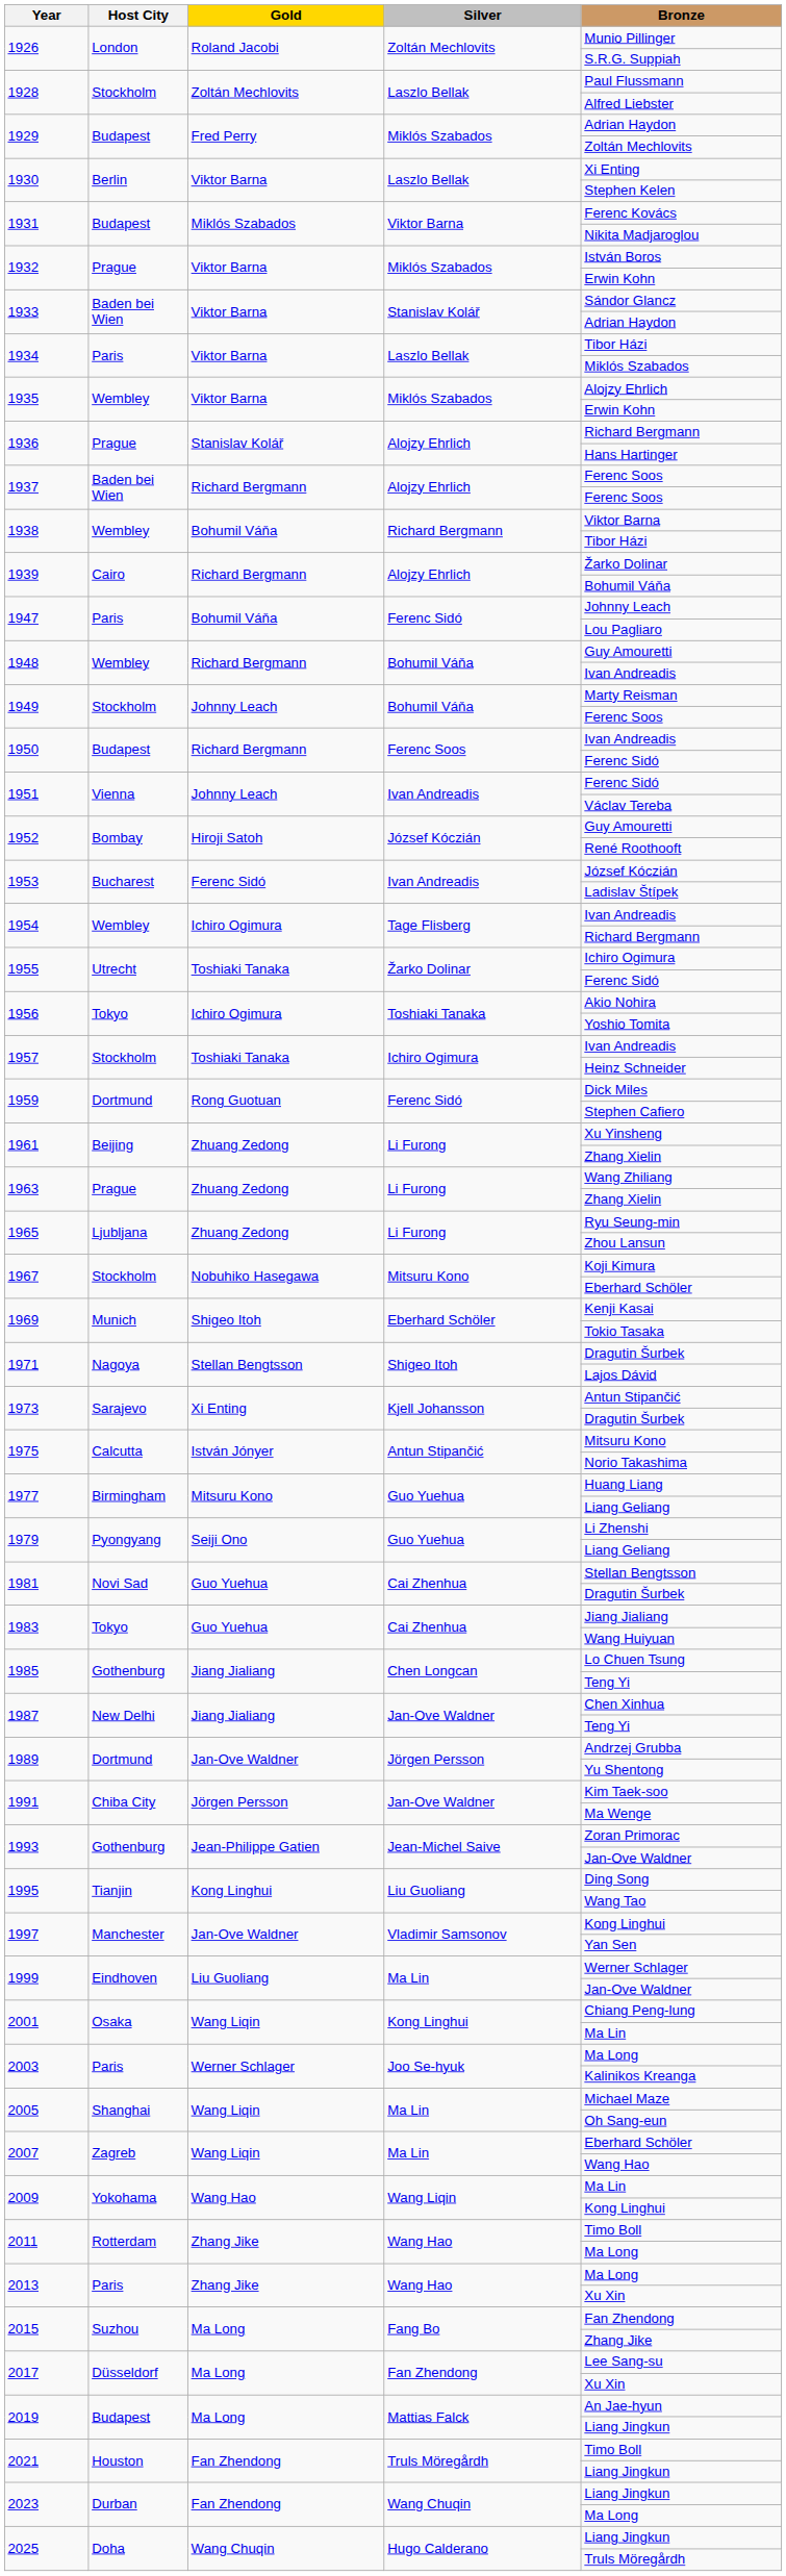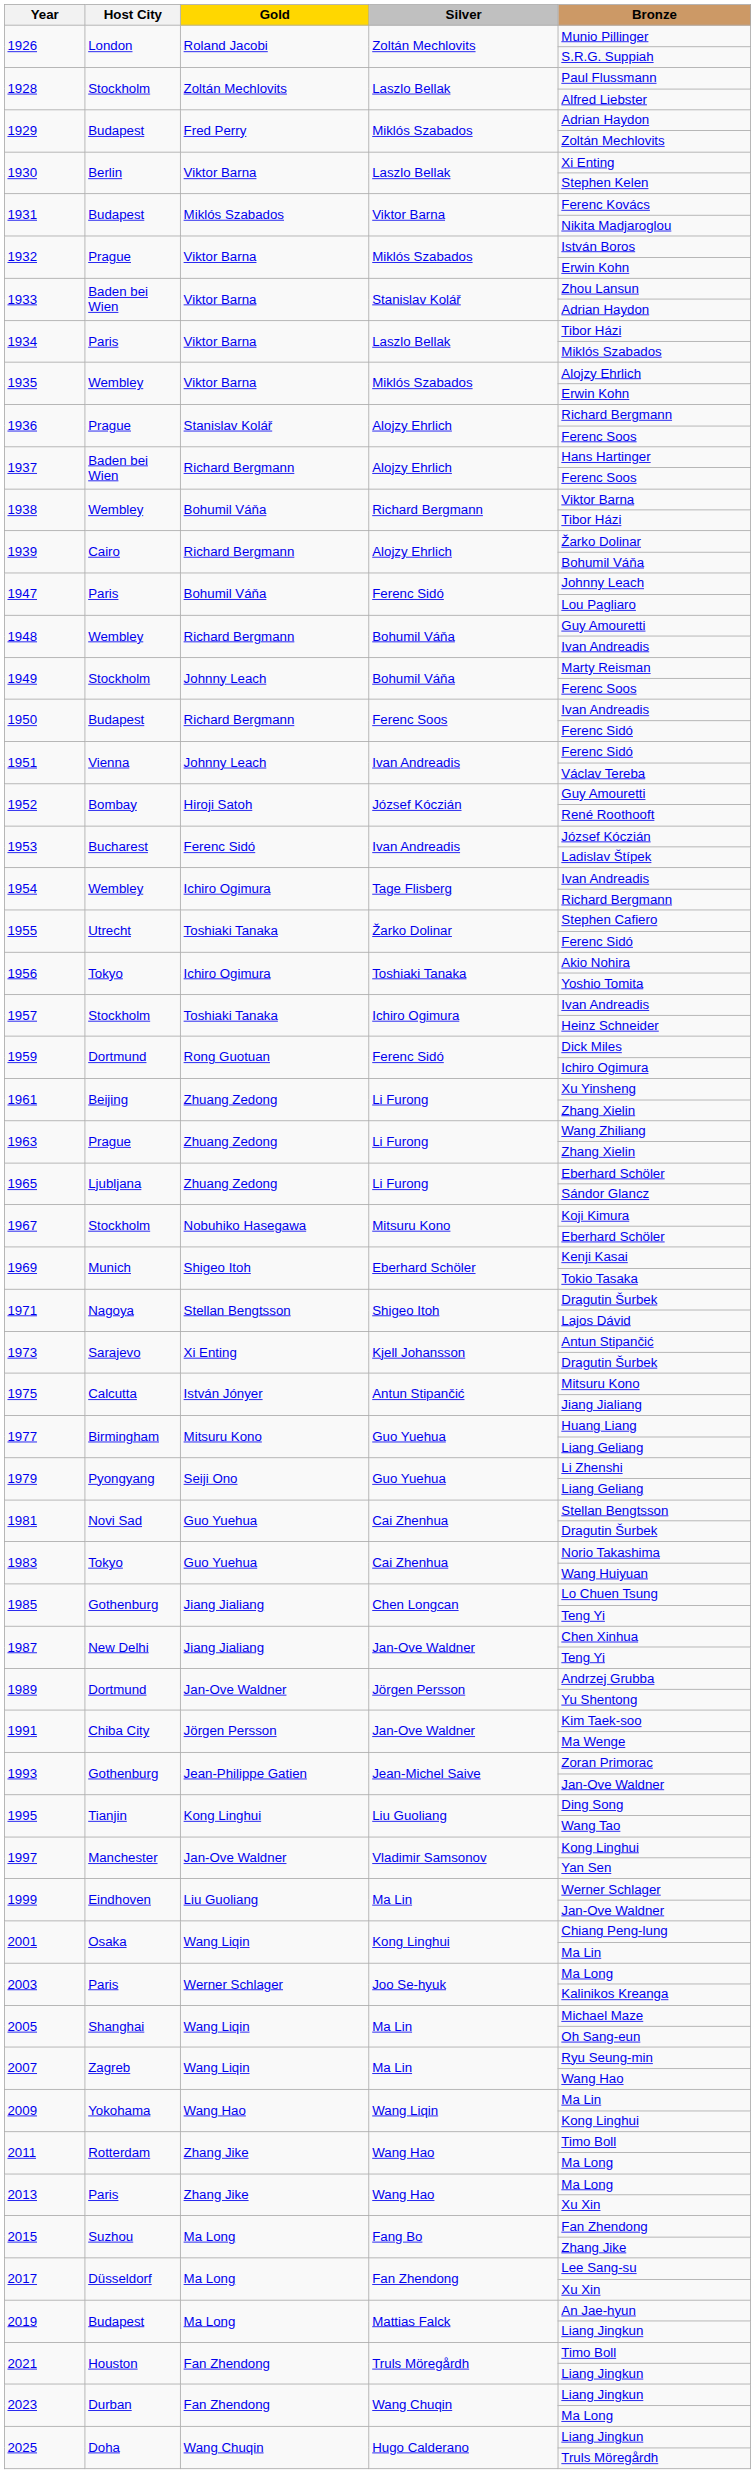row 14 | Bronze: Sándor Glancz -> Zhou Lansun
row 21 | Bronze: Hans Hartinger -> Ferenc Soos
row 22 | Bronze: Ferenc Soos -> Hans Hartinger
row 44 | Bronze: Ichiro Ogimura -> Stephen Cafiero
row 51 | Bronze: Stephen Cafiero -> Ichiro Ogimura
row 56 | Bronze: Ryu Seung-min -> Eberhard Schöler
row 57 | Bronze: Zhou Lansun -> Sándor Glancz
row 67 | Bronze: Norio Takashima -> Jiang Jialiang
row 74 | Bronze: Jiang Jialiang -> Norio Takashima
row 98 | Bronze: Eberhard Schöler -> Ryu Seung-min
